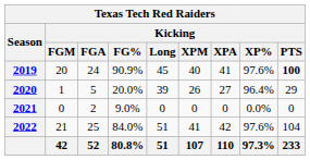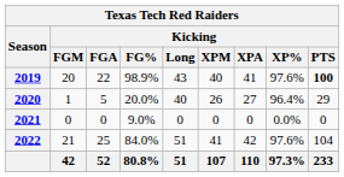2019 | Kicking / FGA: 24 -> 22
2019 | Kicking / FG%: 90.9% -> 98.9%
2019 | Kicking / Long: 45 -> 43
2020 | Kicking / Long: 39 -> 40
2021 | Kicking / FGA: 2 -> 0
